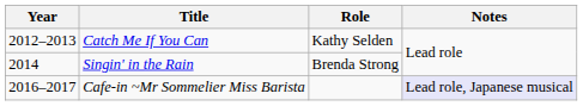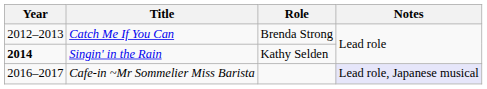Catch Me If You Can | Role: Kathy Selden -> Brenda Strong
Singin' in the Rain | Year: normal -> bold
Singin' in the Rain | Role: Brenda Strong -> Kathy Selden
